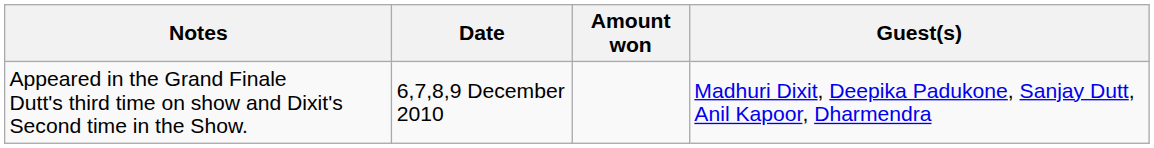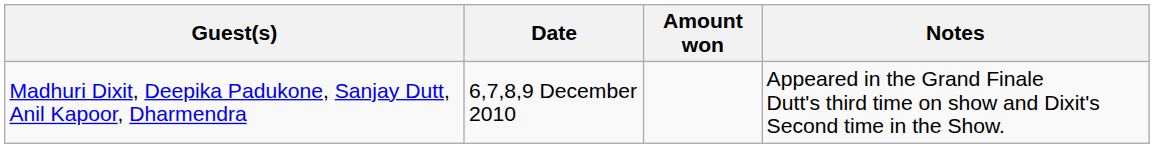columns swapped: Guest(s) <-> Notes
